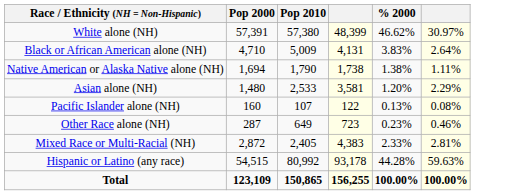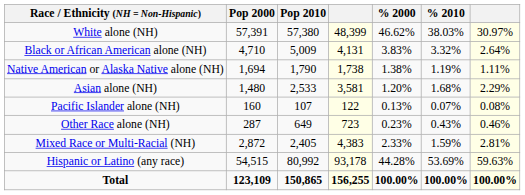+ column: % 2010 | 38.03% | 3.32% | 1.19% | 1.68% | 0.07% | 0.43% | 1.59% | 53.69% | 100.00%
